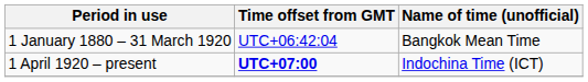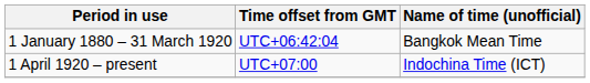1 April 1920 – present | Time offset from GMT: bold -> normal
